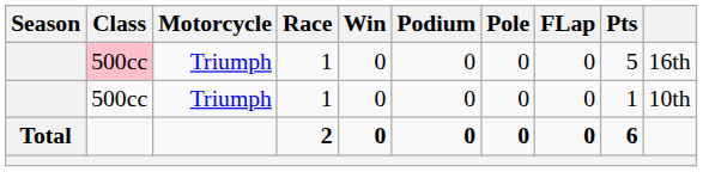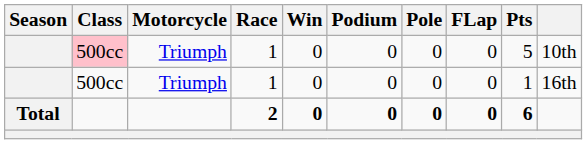row 2 | column 10: 16th -> 10th
row 3 | column 10: 10th -> 16th
